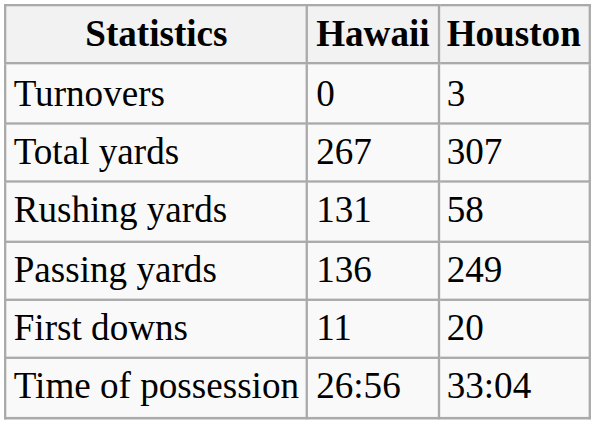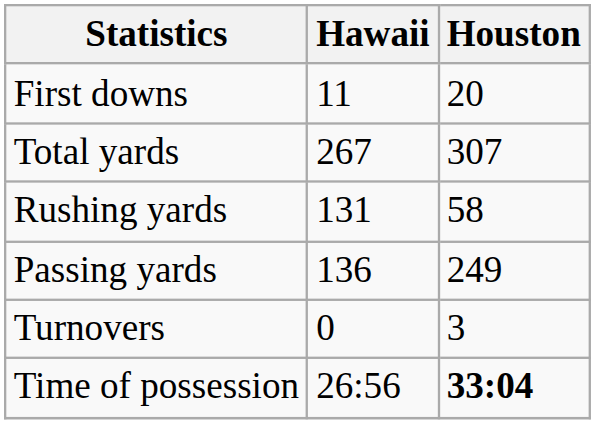rows swapped: First downs <-> Turnovers
Time of possession | Houston: normal -> bold
